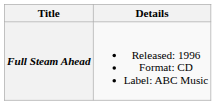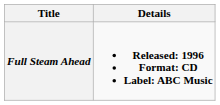Full Steam Ahead | Details: normal -> bold
